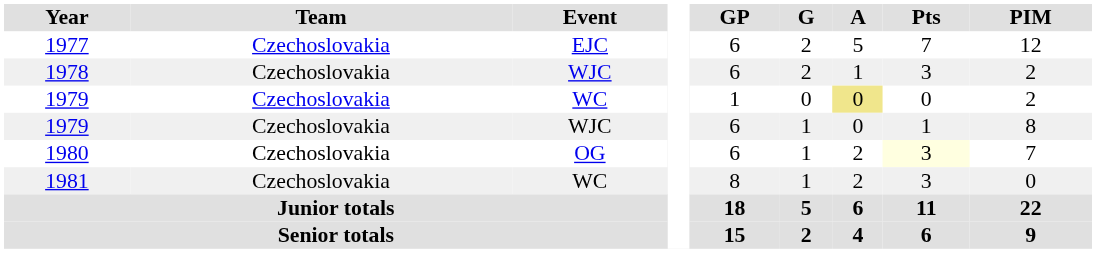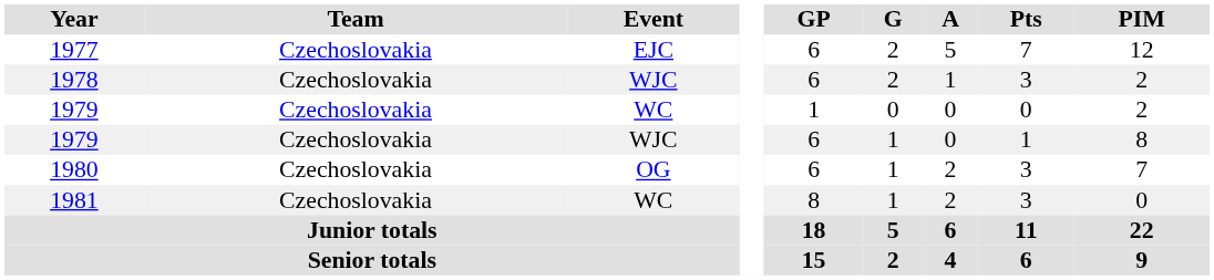1979 / WC | A: khaki background -> no background
1980 | Pts: lightyellow background -> no background
